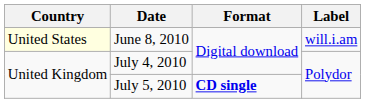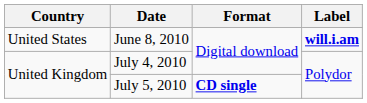June 8, 2010 | Country: lightyellow background -> no background
June 8, 2010 | Label: normal -> bold
